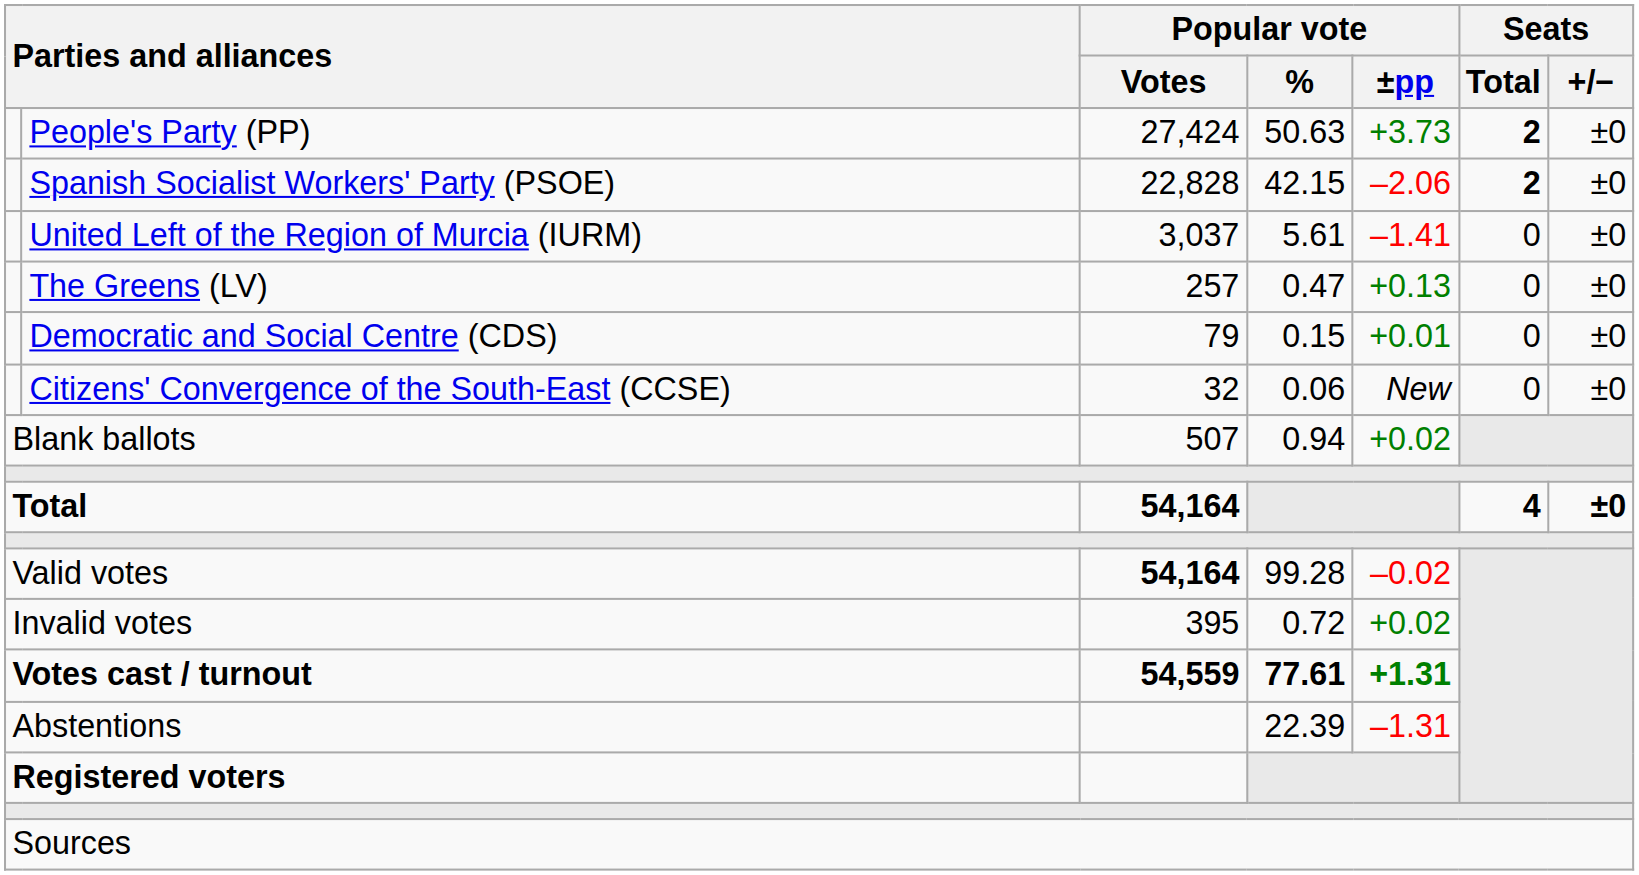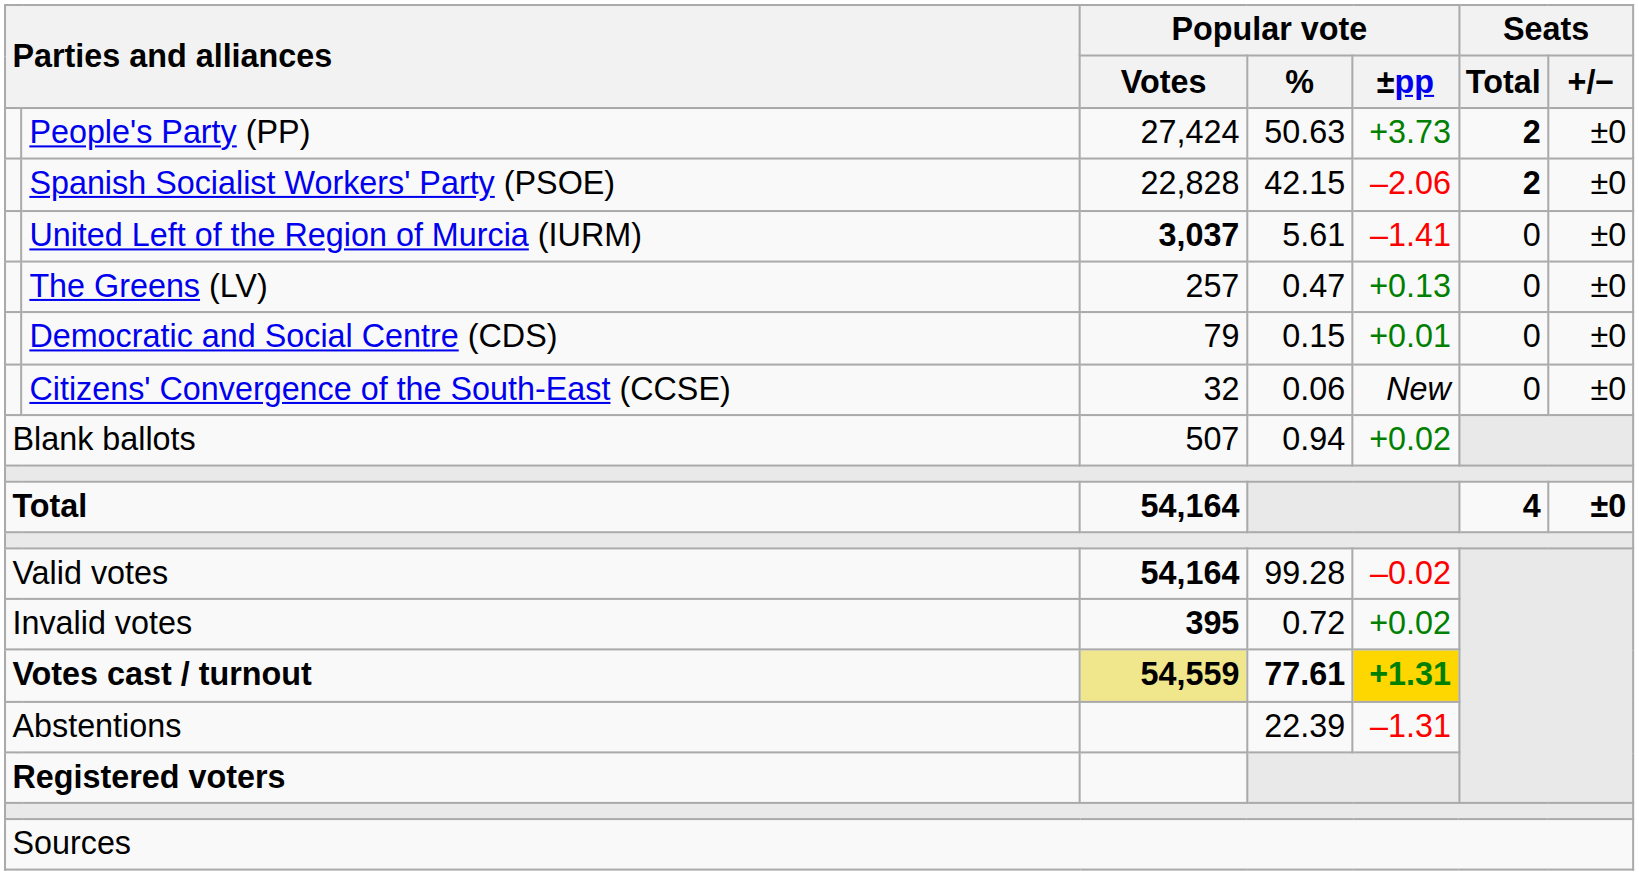United Left of the Region of Murcia (IURM) | Popular vote / Votes: normal -> bold
Invalid votes | Popular vote / Votes: normal -> bold
Votes cast / turnout | Popular vote / Votes: no background -> khaki background
Votes cast / turnout | Popular vote / ±pp: no background -> gold background
